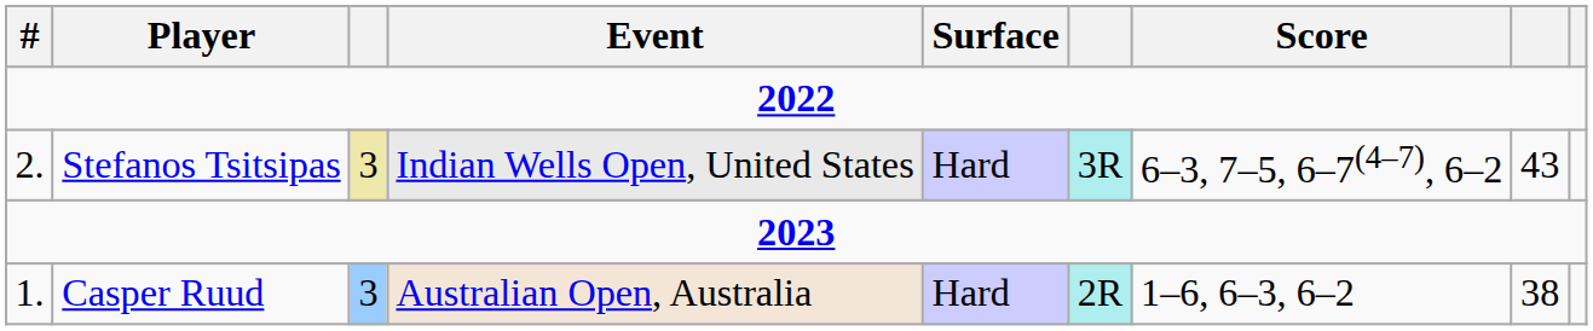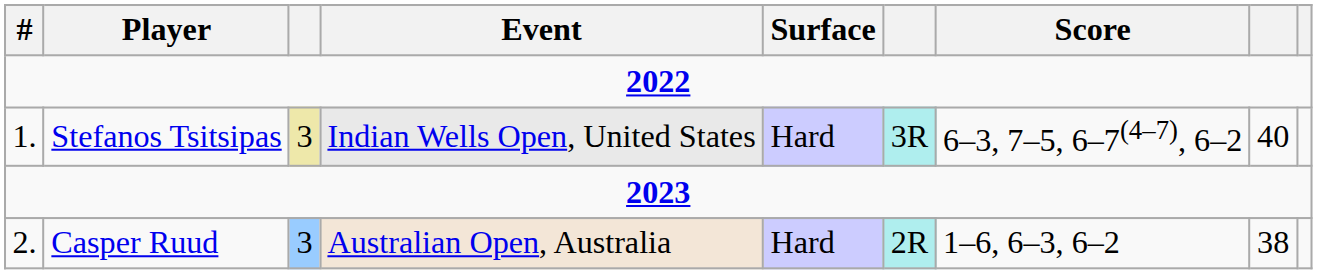Stefanos Tsitsipas | #: 2. -> 1.
Stefanos Tsitsipas | column 8: 43 -> 40
Casper Ruud | #: 1. -> 2.
